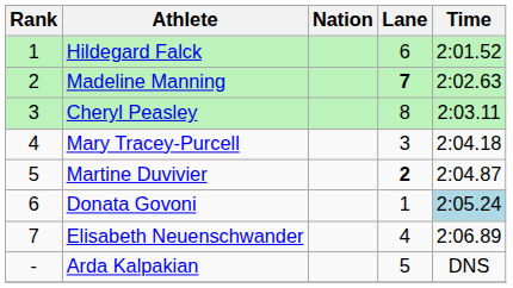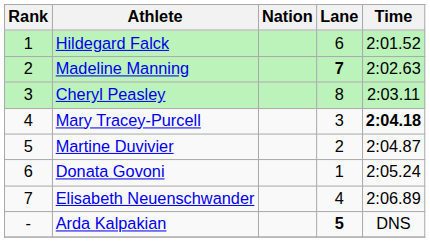Mary Tracey-Purcell | Time: normal -> bold
Martine Duvivier | Lane: bold -> normal
Donata Govoni | Time: lightblue background -> no background
Arda Kalpakian | Lane: normal -> bold
